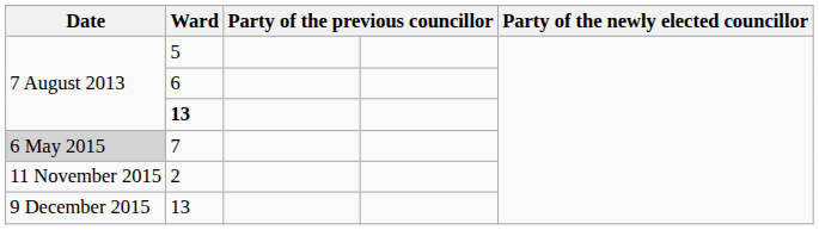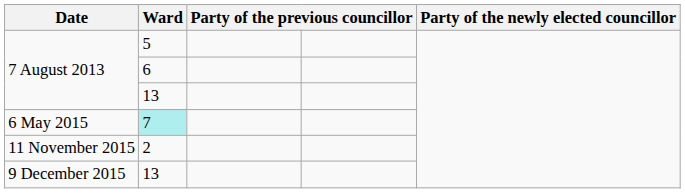7 August 2013 / 13 | Ward: bold -> normal
7 | Date: lightgrey background -> no background
7 | Ward: no background -> paleturquoise background
